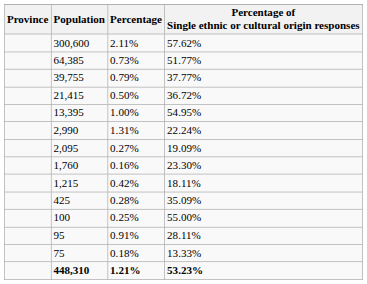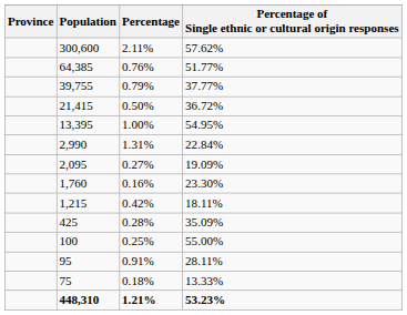64,385 | Percentage: 0.73% -> 0.76%
2,990 | Percentage of Single ethnic or cultural origin responses: 22.24% -> 22.84%
